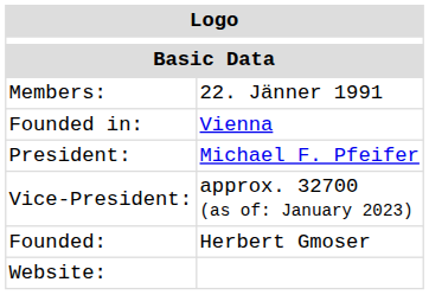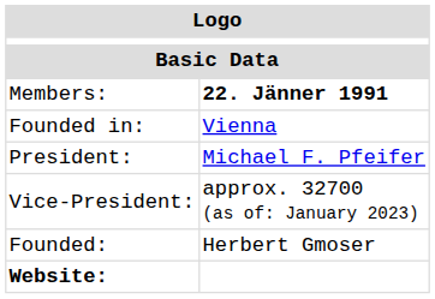row 3 | column 2: normal -> bold
row 8 | column 1: normal -> bold
